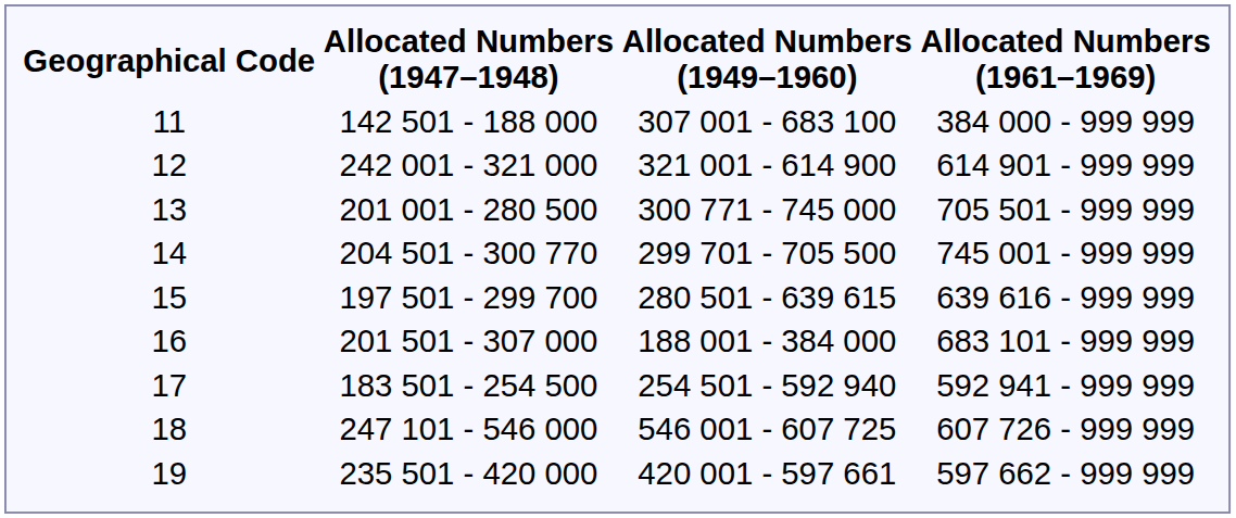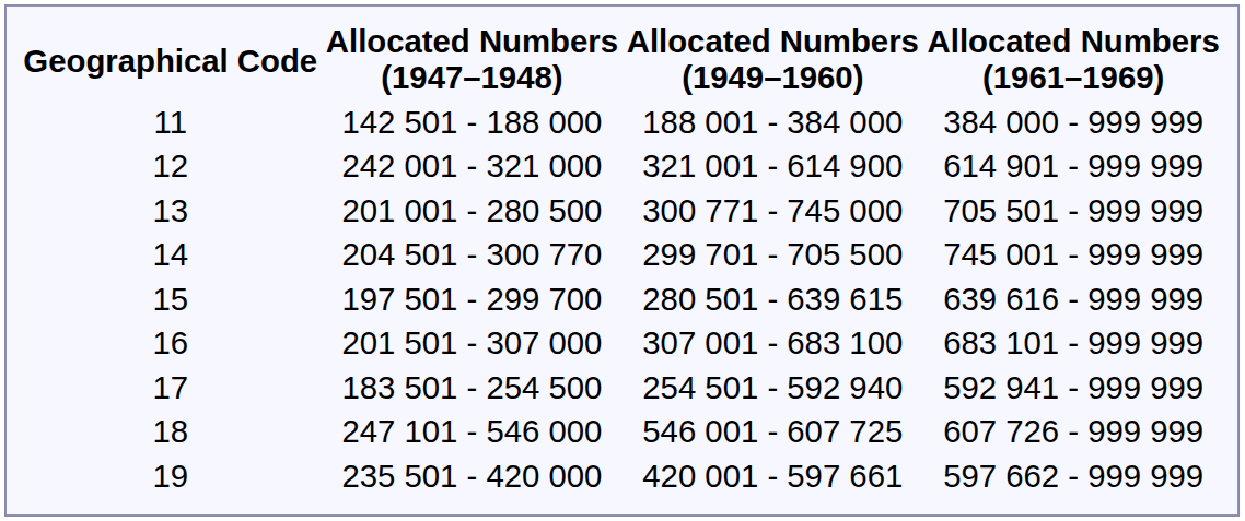11 | Allocated Numbers (1949–1960): 307 001 - 683 100 -> 188 001 - 384 000
16 | Allocated Numbers (1949–1960): 188 001 - 384 000 -> 307 001 - 683 100
